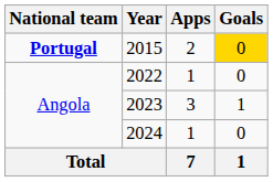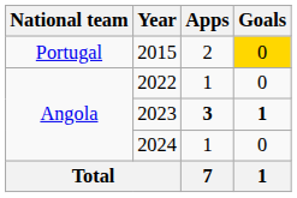2015 | National team: bold -> normal
2023 | Apps: normal -> bold
2023 | Goals: normal -> bold
